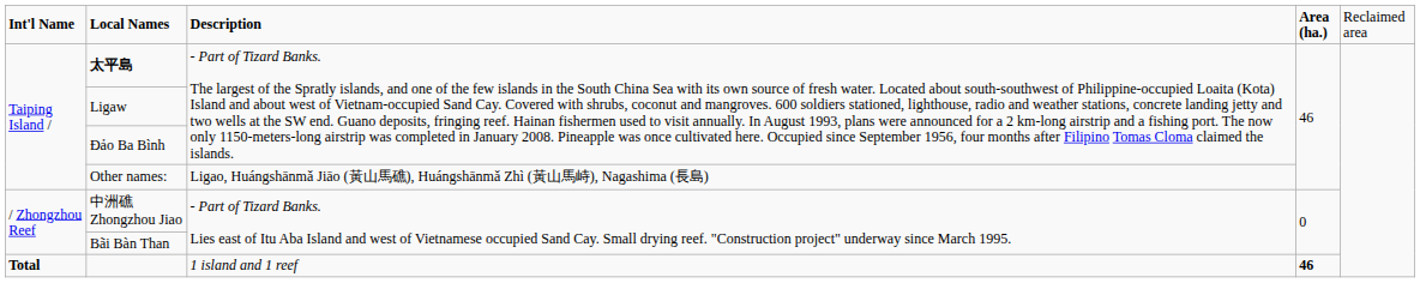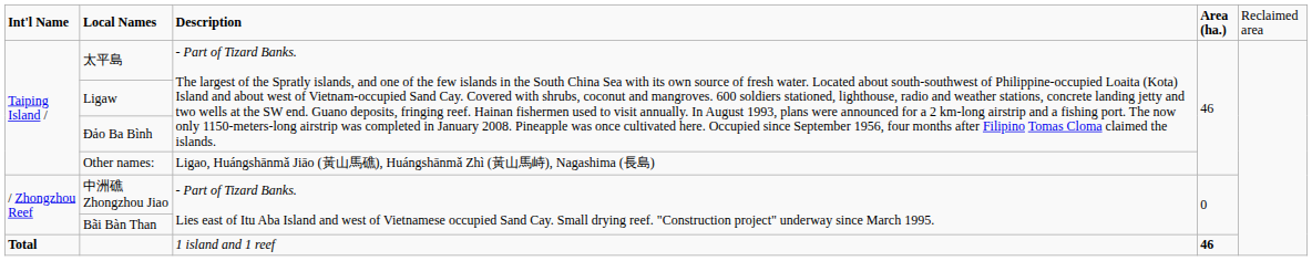太平島 | column 2: bold -> normal
